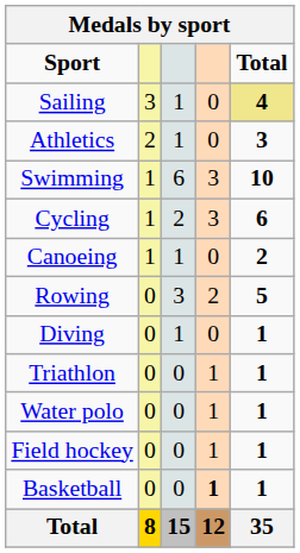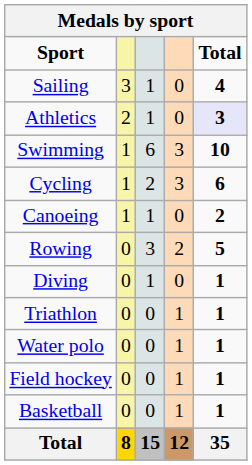Sailing | Total: khaki background -> no background
Athletics | Total: no background -> lavender background
Basketball | column 4: bold -> normal
